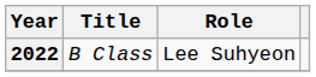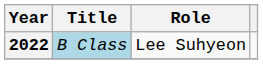2022 | Title: no background -> lightblue background
